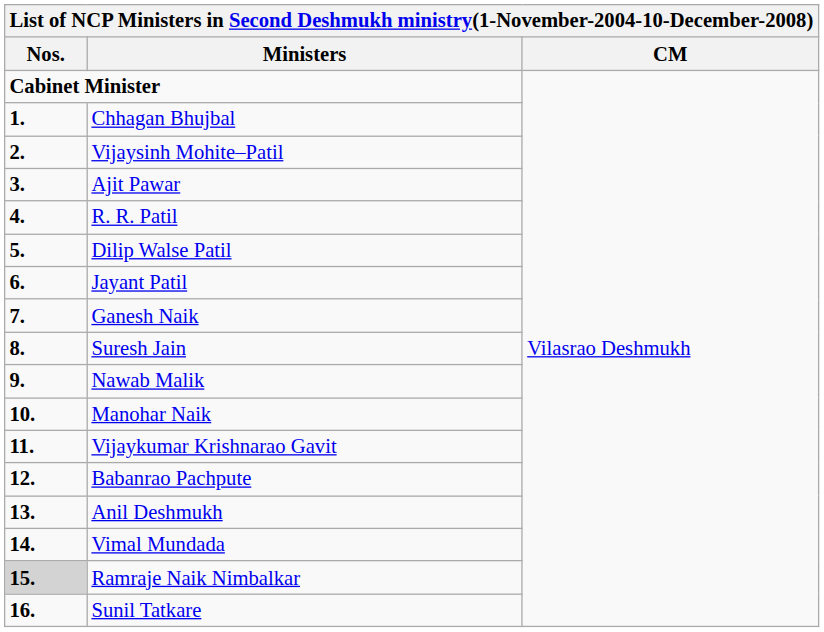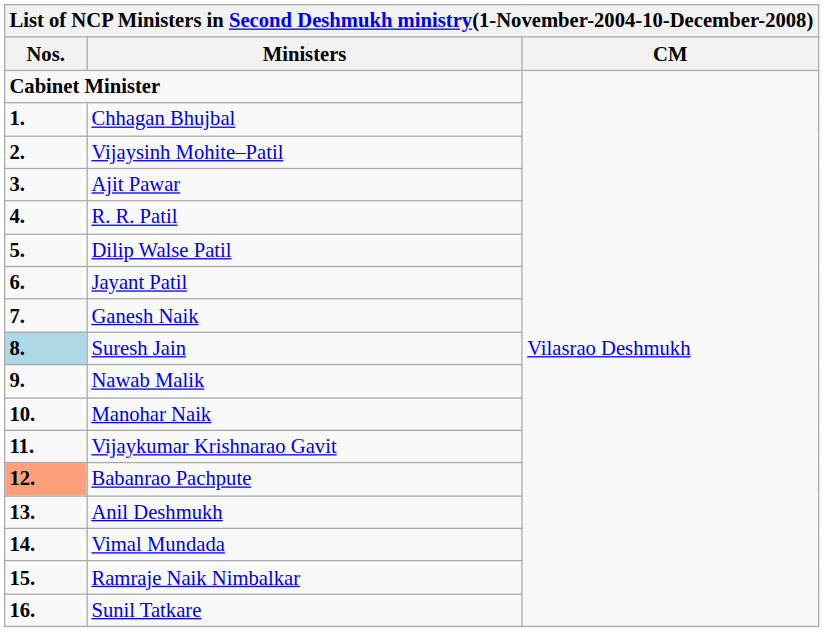Suresh Jain | Nos.: no background -> lightblue background
Babanrao Pachpute | Nos.: no background -> lightsalmon background
Ramraje Naik Nimbalkar | Nos.: lightgrey background -> no background
